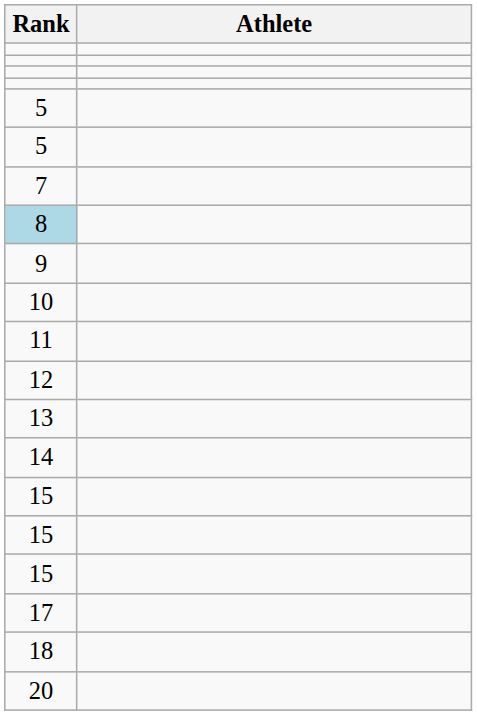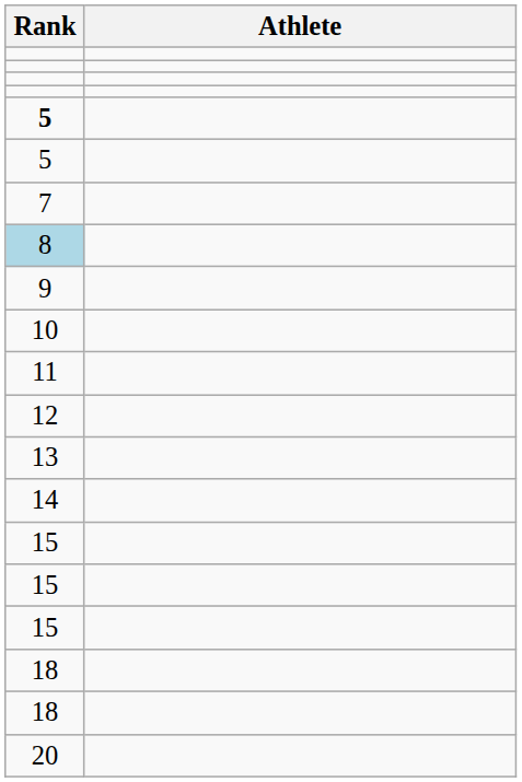row 6 | Rank: normal -> bold
row 19 | Rank: 17 -> 18
